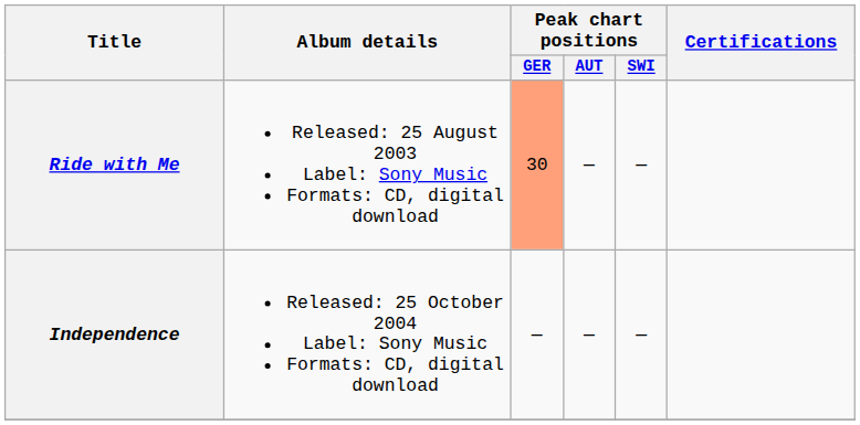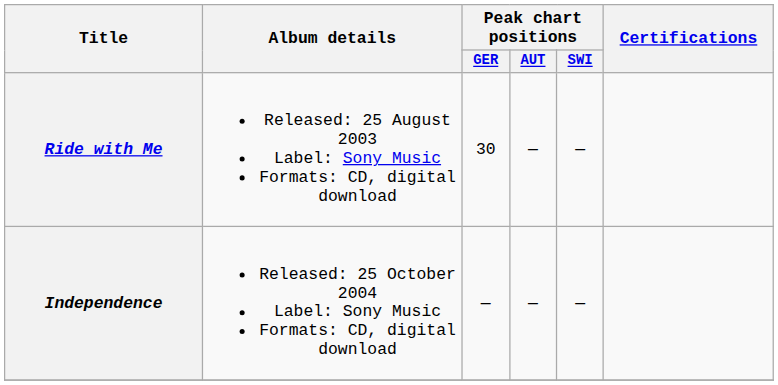Ride with Me | Peak chart positions / GER: lightsalmon background -> no background
